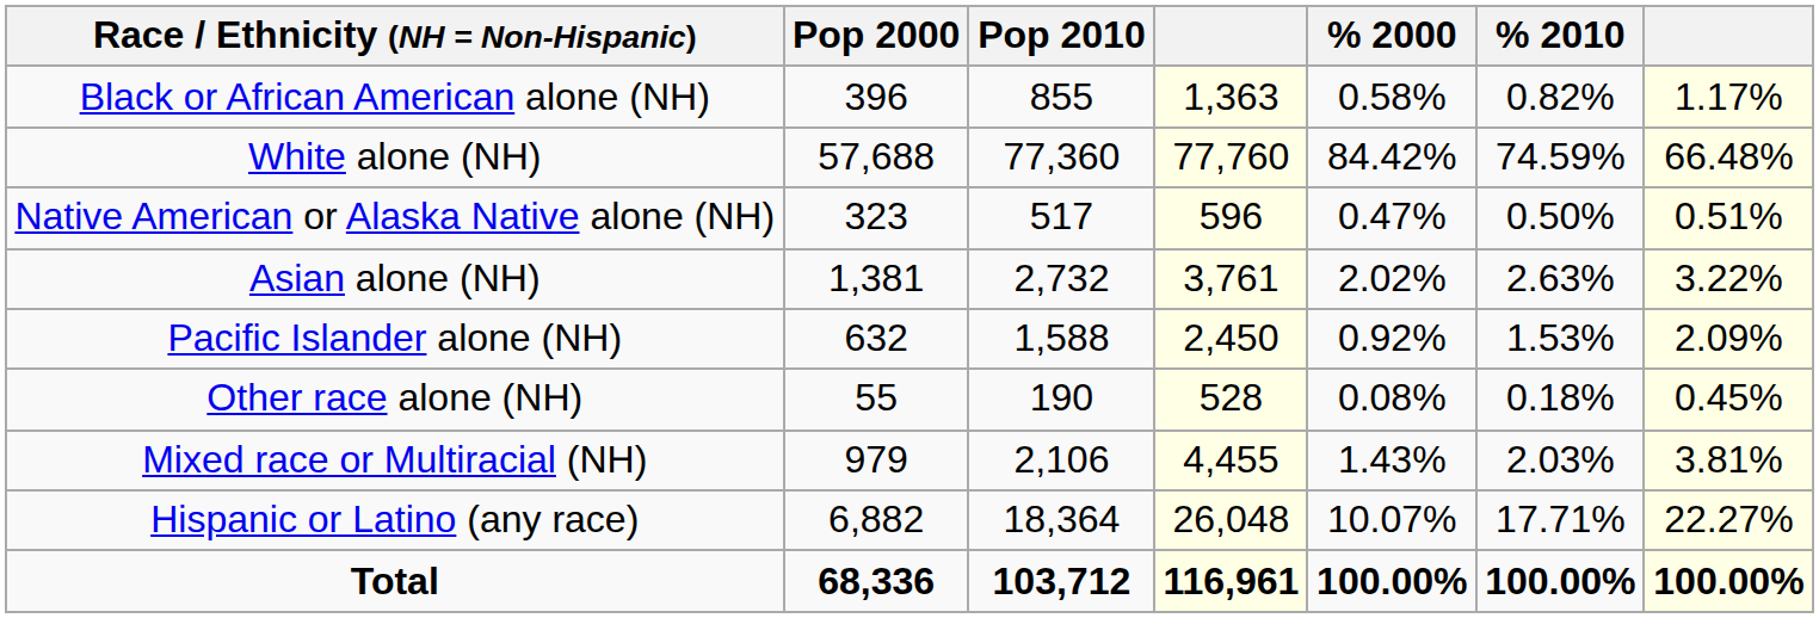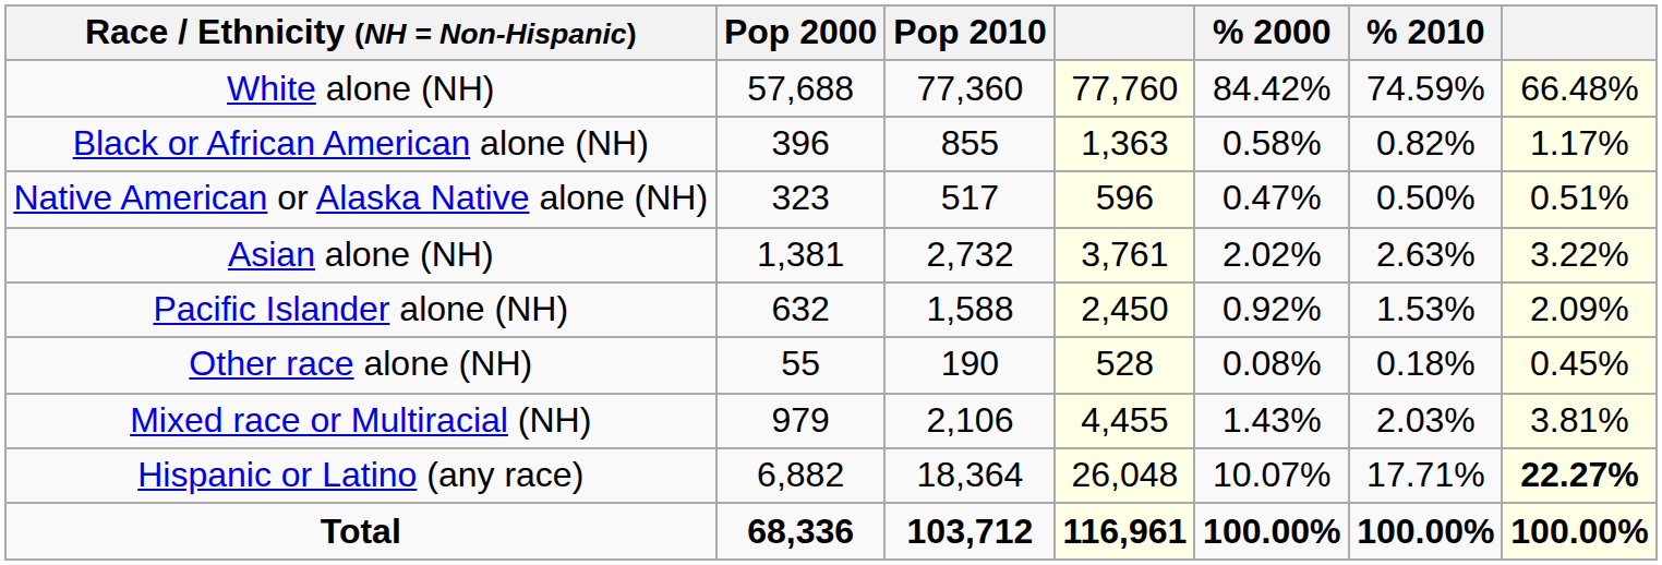rows swapped: White alone (NH) <-> Black or African American alone (NH)
Hispanic or Latino (any race) | column 7: normal -> bold
